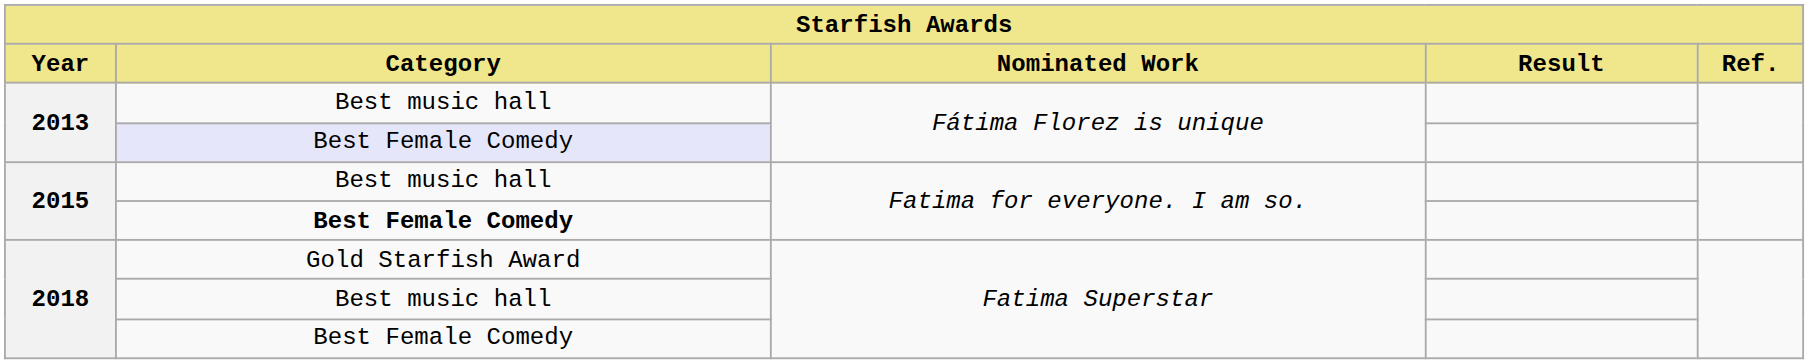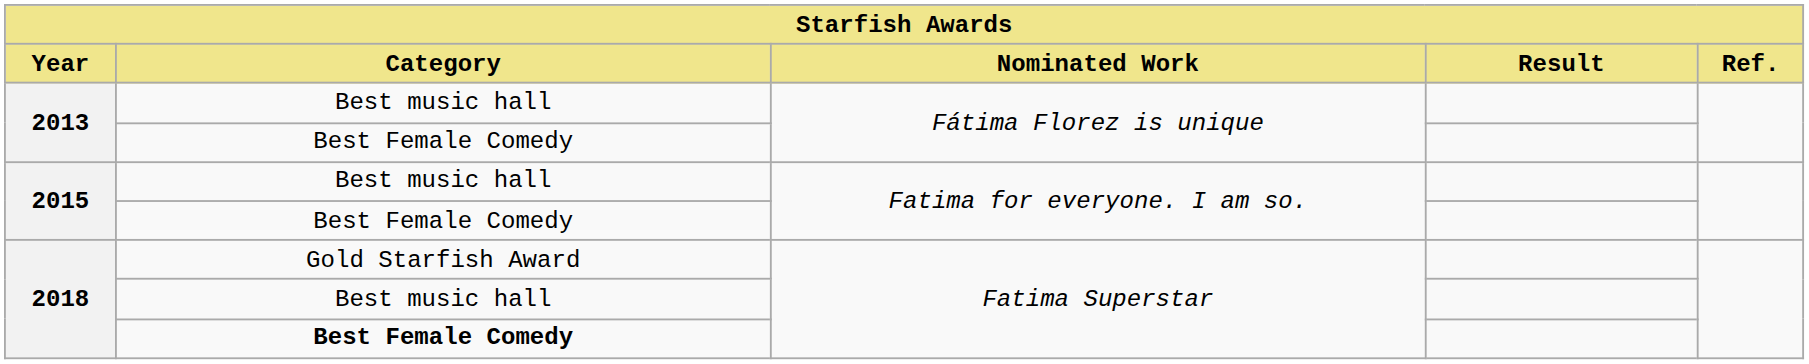2013 / Best Female Comedy | Category: lavender background -> no background
2015 / Best Female Comedy | Category: bold -> normal
2018 / Best Female Comedy | Category: normal -> bold
